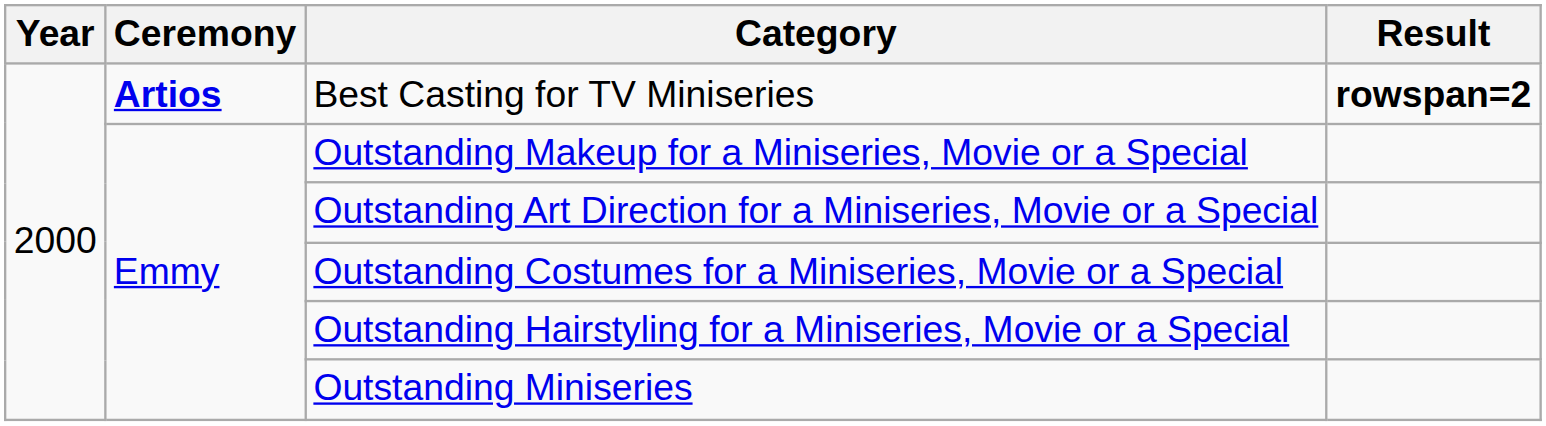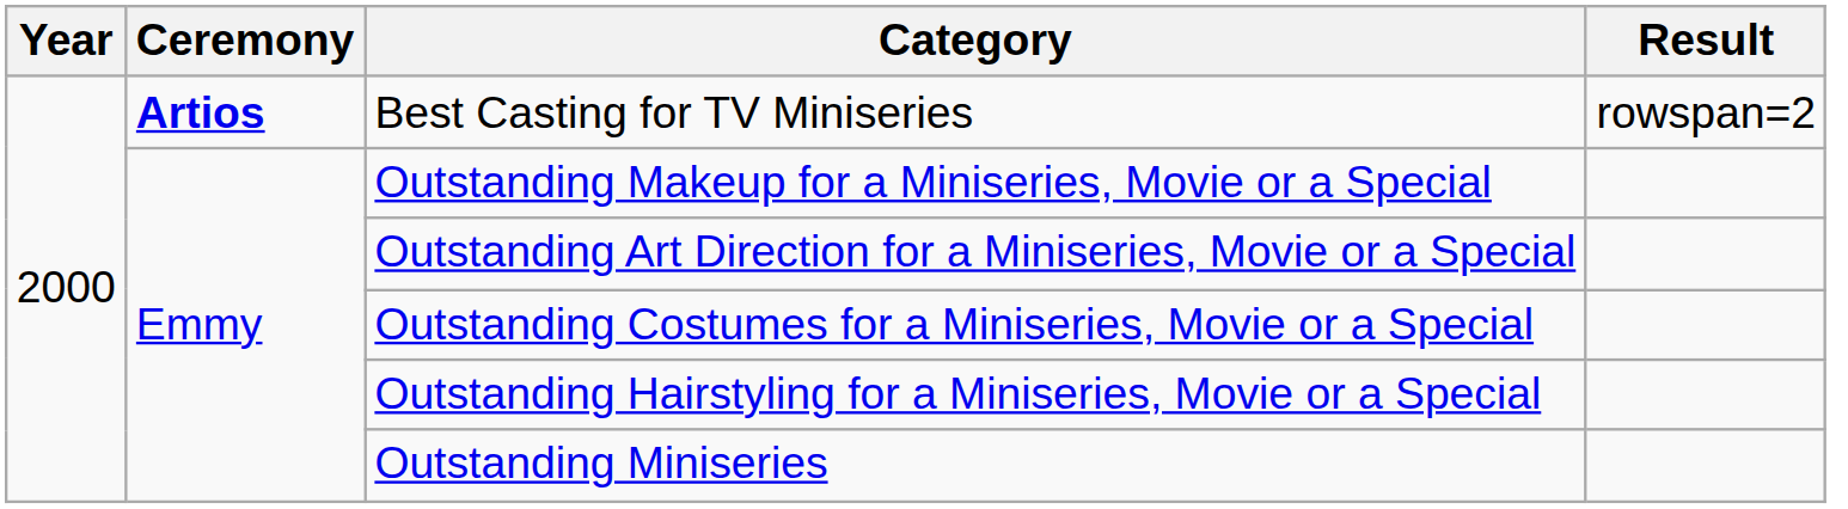Best Casting for TV Miniseries | Result: bold -> normal
